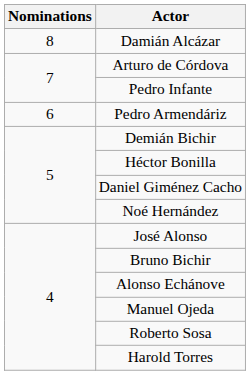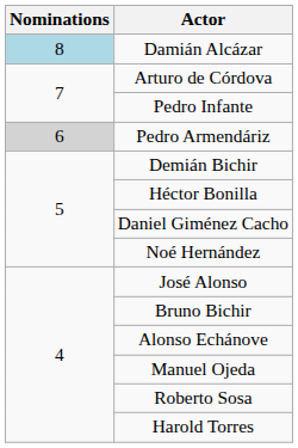Damián Alcázar | Nominations: no background -> lightblue background
Pedro Armendáriz | Nominations: no background -> lightgrey background
